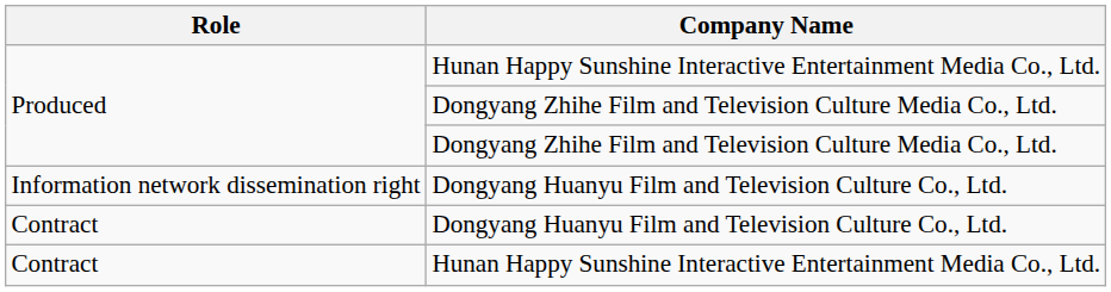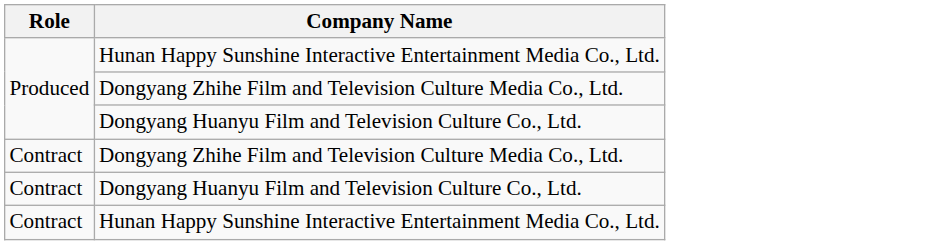row 4 | Company Name: Dongyang Zhihe Film and Television Culture Media Co., Ltd. -> Dongyang Huanyu Film and Television Culture Co., Ltd.
row 5 | Role: Information network dissemination right -> Contract
row 5 | Company Name: Dongyang Huanyu Film and Television Culture Co., Ltd. -> Dongyang Zhihe Film and Television Culture Media Co., Ltd.
